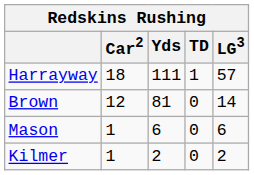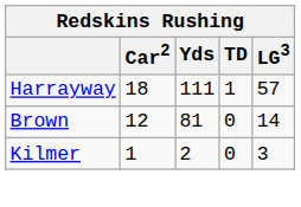- row: Mason | 1 | 6 | 0 | 6
Kilmer | LG3: 2 -> 3
